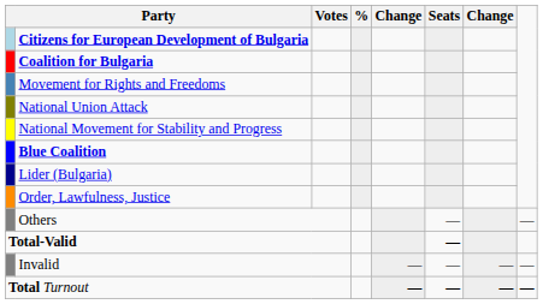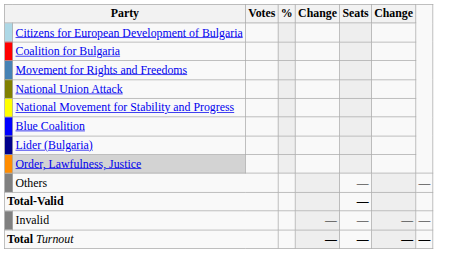Citizens for European Development of Bulgaria | column 2: bold -> normal
Coalition for Bulgaria | column 2: bold -> normal
Blue Coalition | column 2: bold -> normal
Order, Lawfulness, Justice | column 2: no background -> lightgrey background
